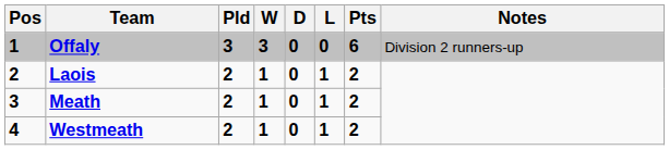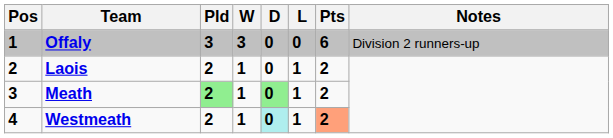Meath | Pld: no background -> lightgreen background
Meath | D: no background -> lightgreen background
Westmeath | D: no background -> paleturquoise background
Westmeath | Pts: no background -> lightsalmon background
